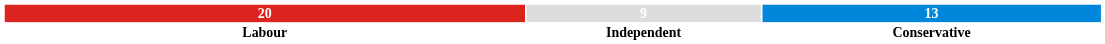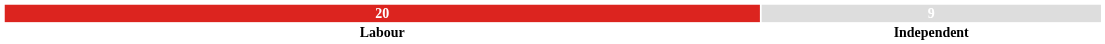- column: 13 | Conservative
